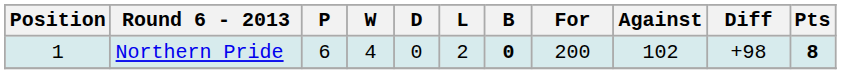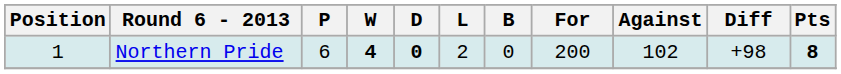Northern Pride | W: normal -> bold
Northern Pride | D: normal -> bold
Northern Pride | B: bold -> normal
